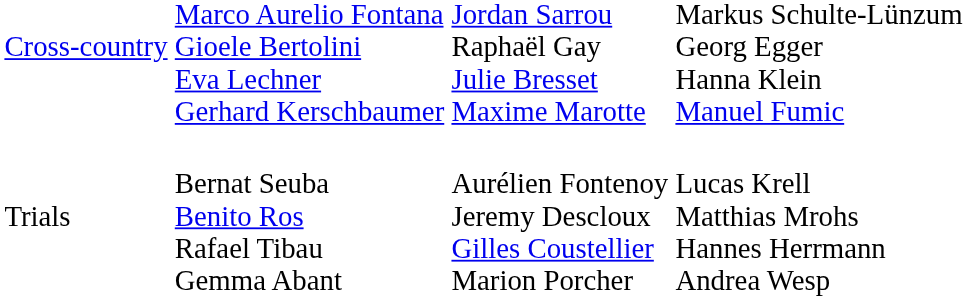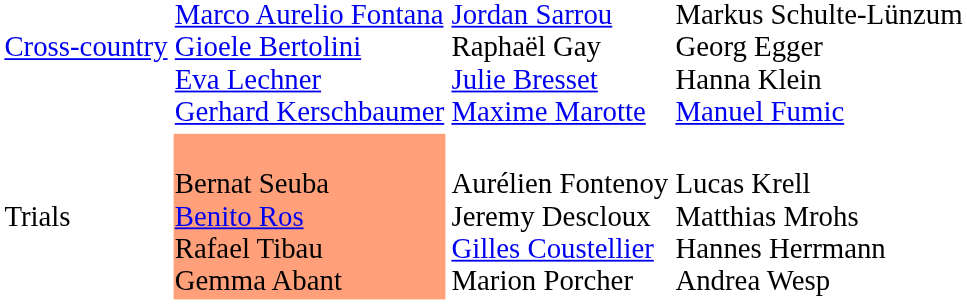Trials | column 2: no background -> lightsalmon background
